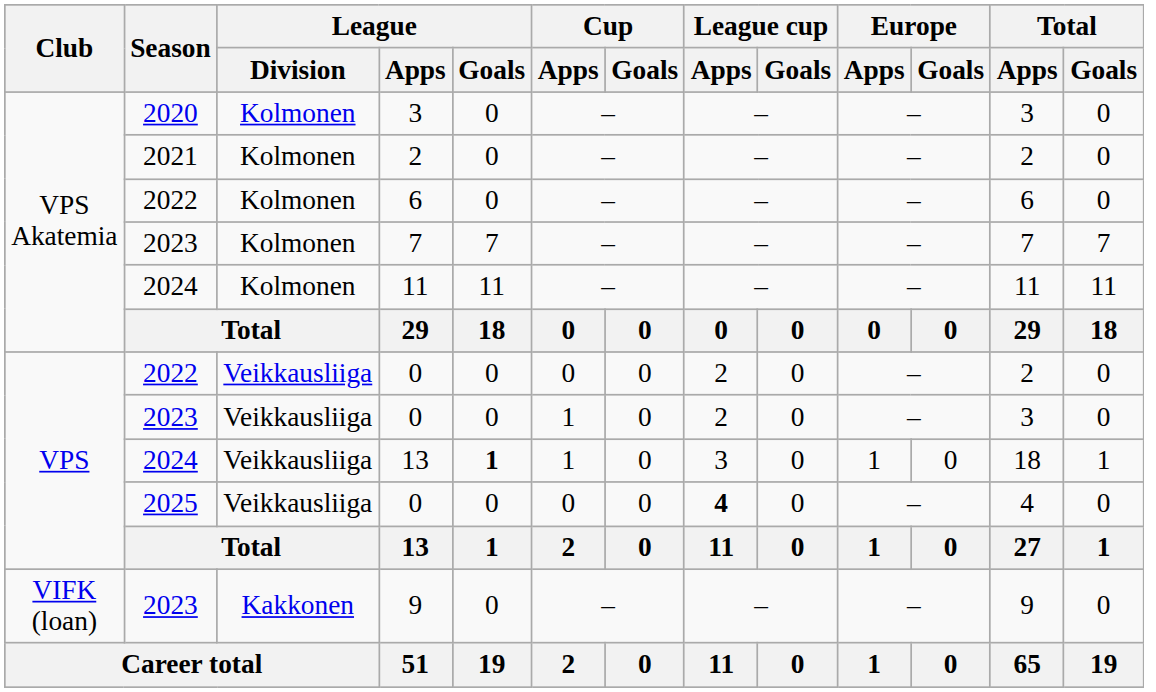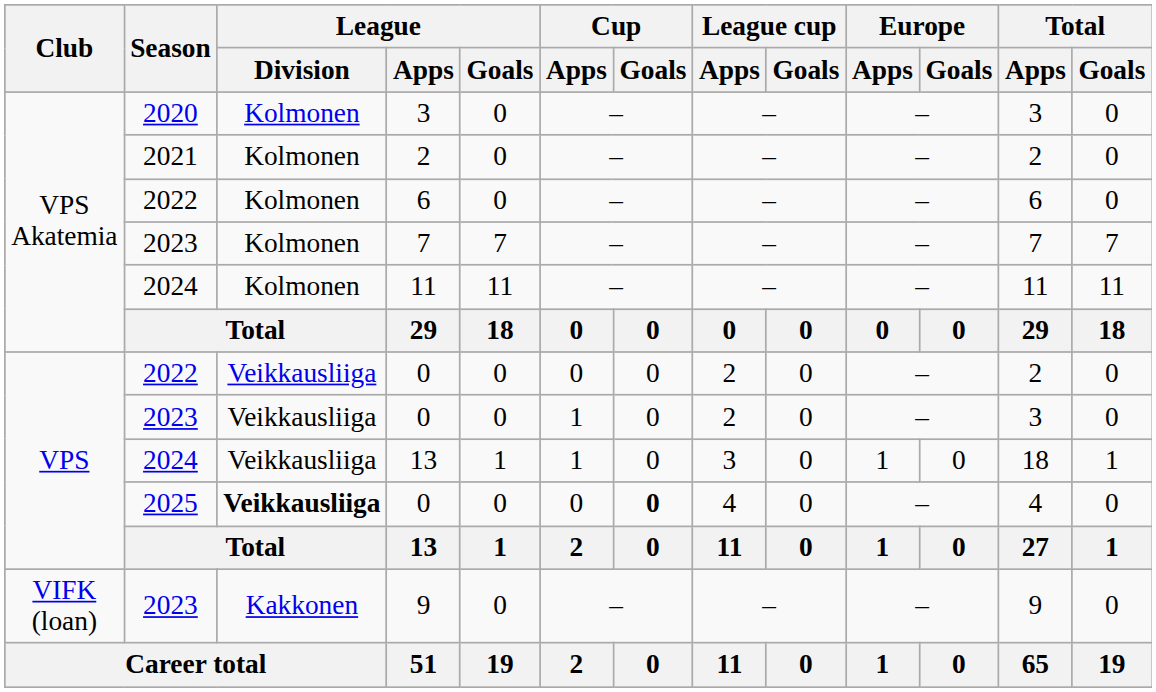2024 / 13 | League / Goals: bold -> normal
2025 / 0 | League / Division: normal -> bold
2025 / 0 | Cup / Goals: normal -> bold
2025 / 0 | League cup / Apps: bold -> normal
